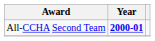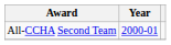row 2 | Year: bold -> normal
